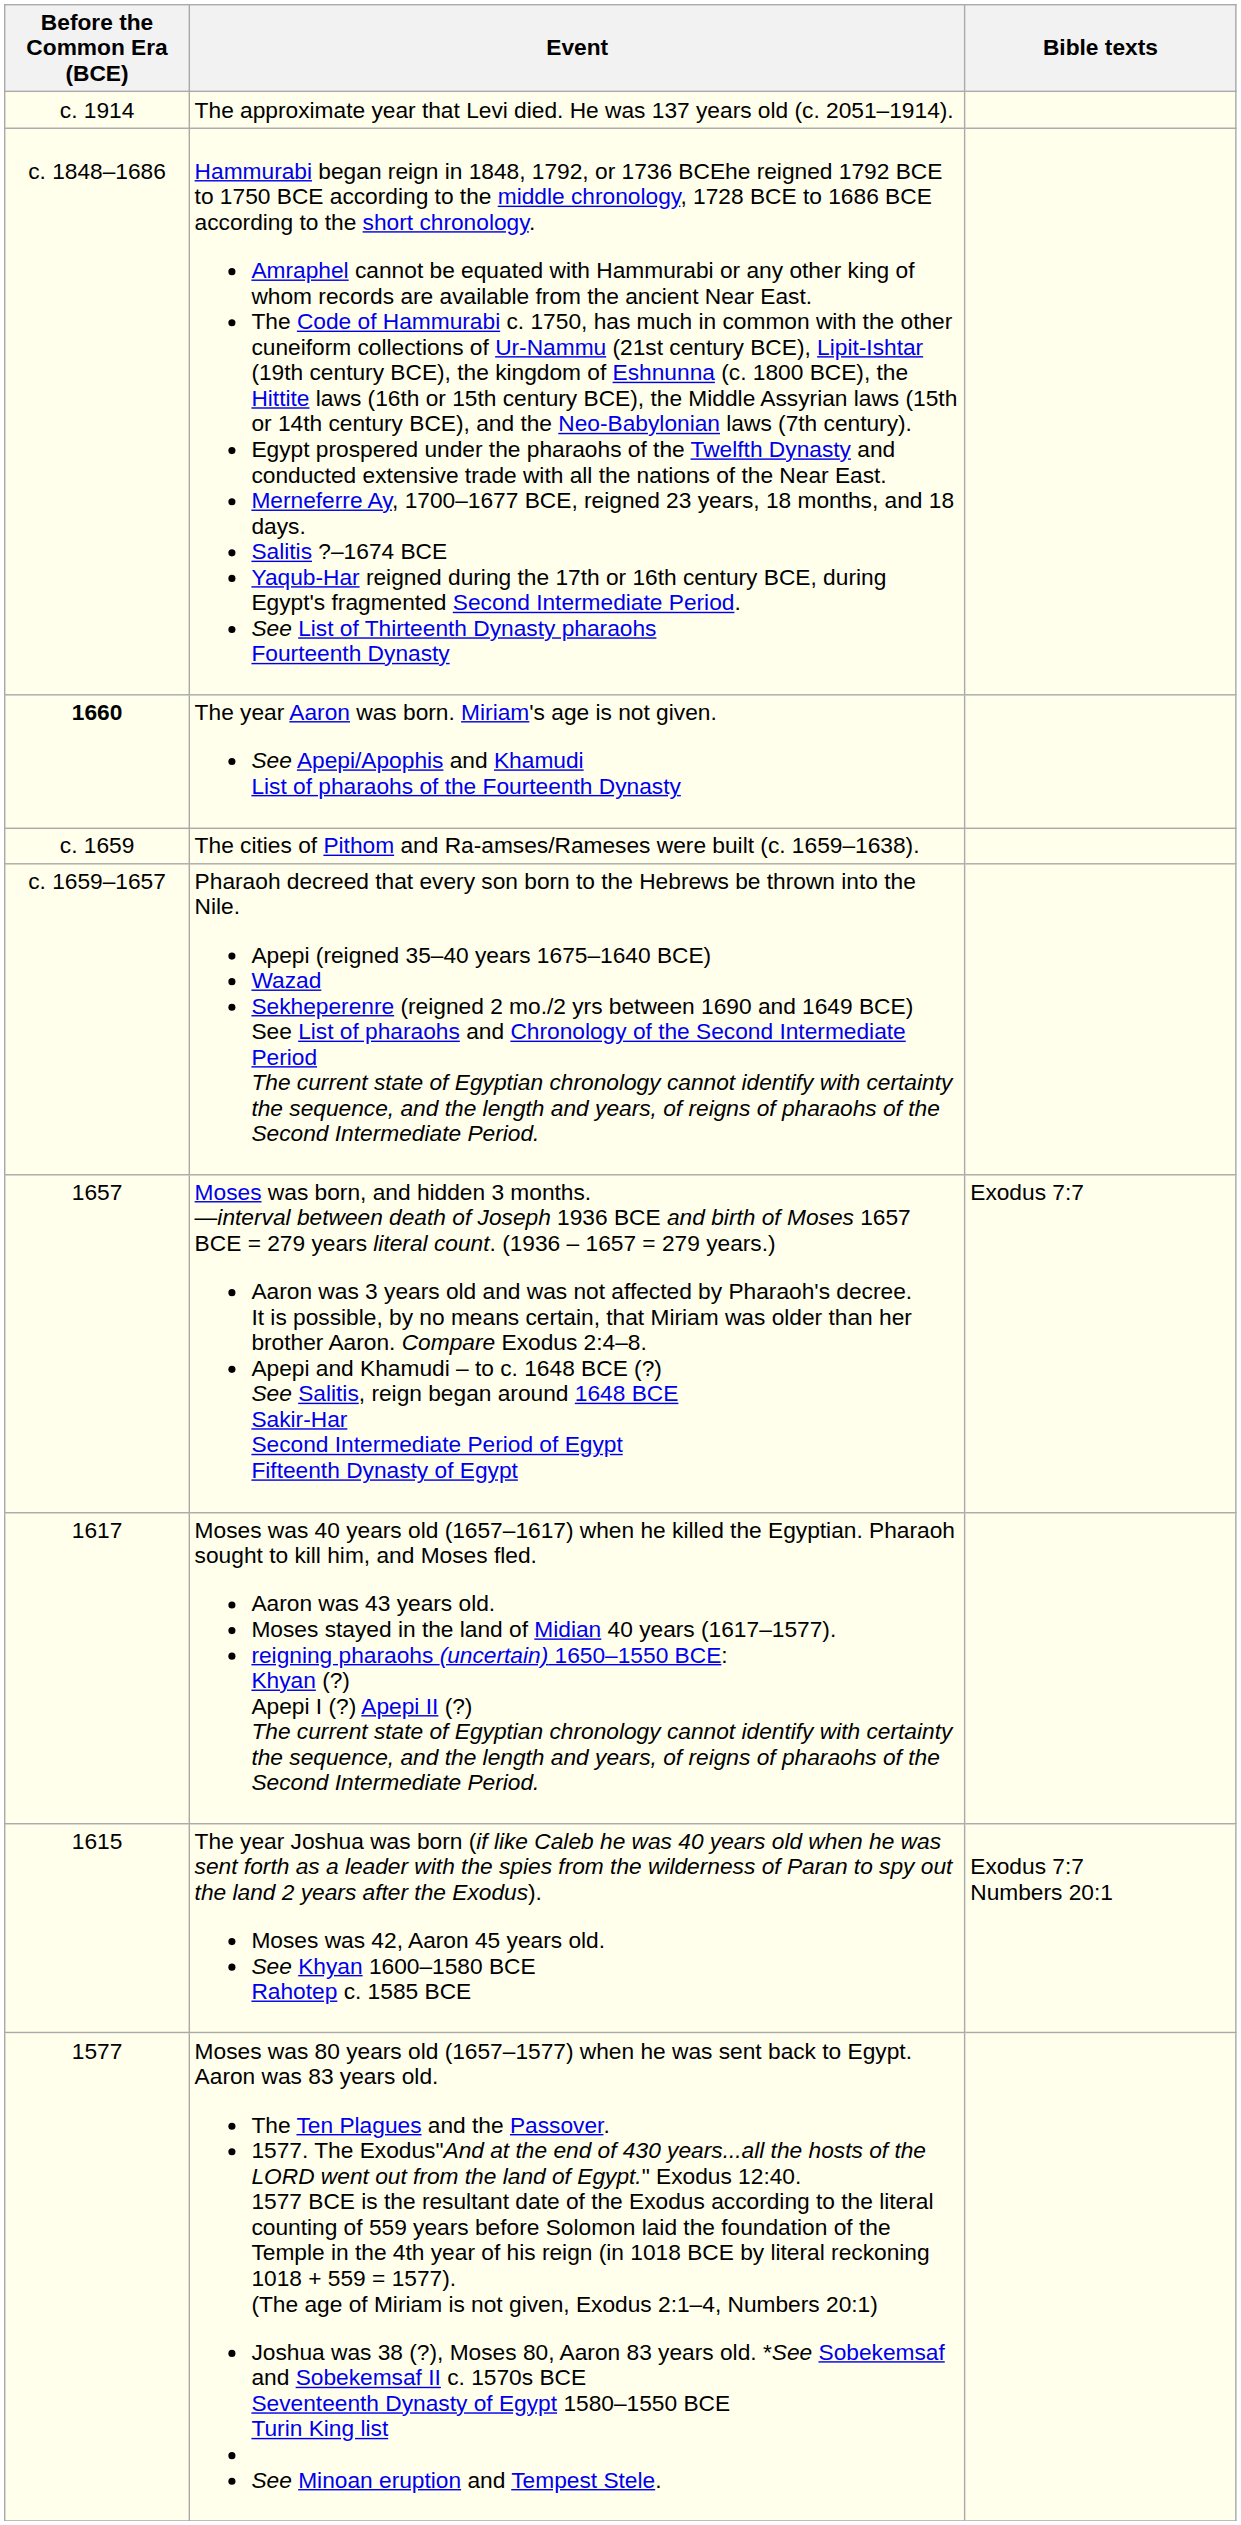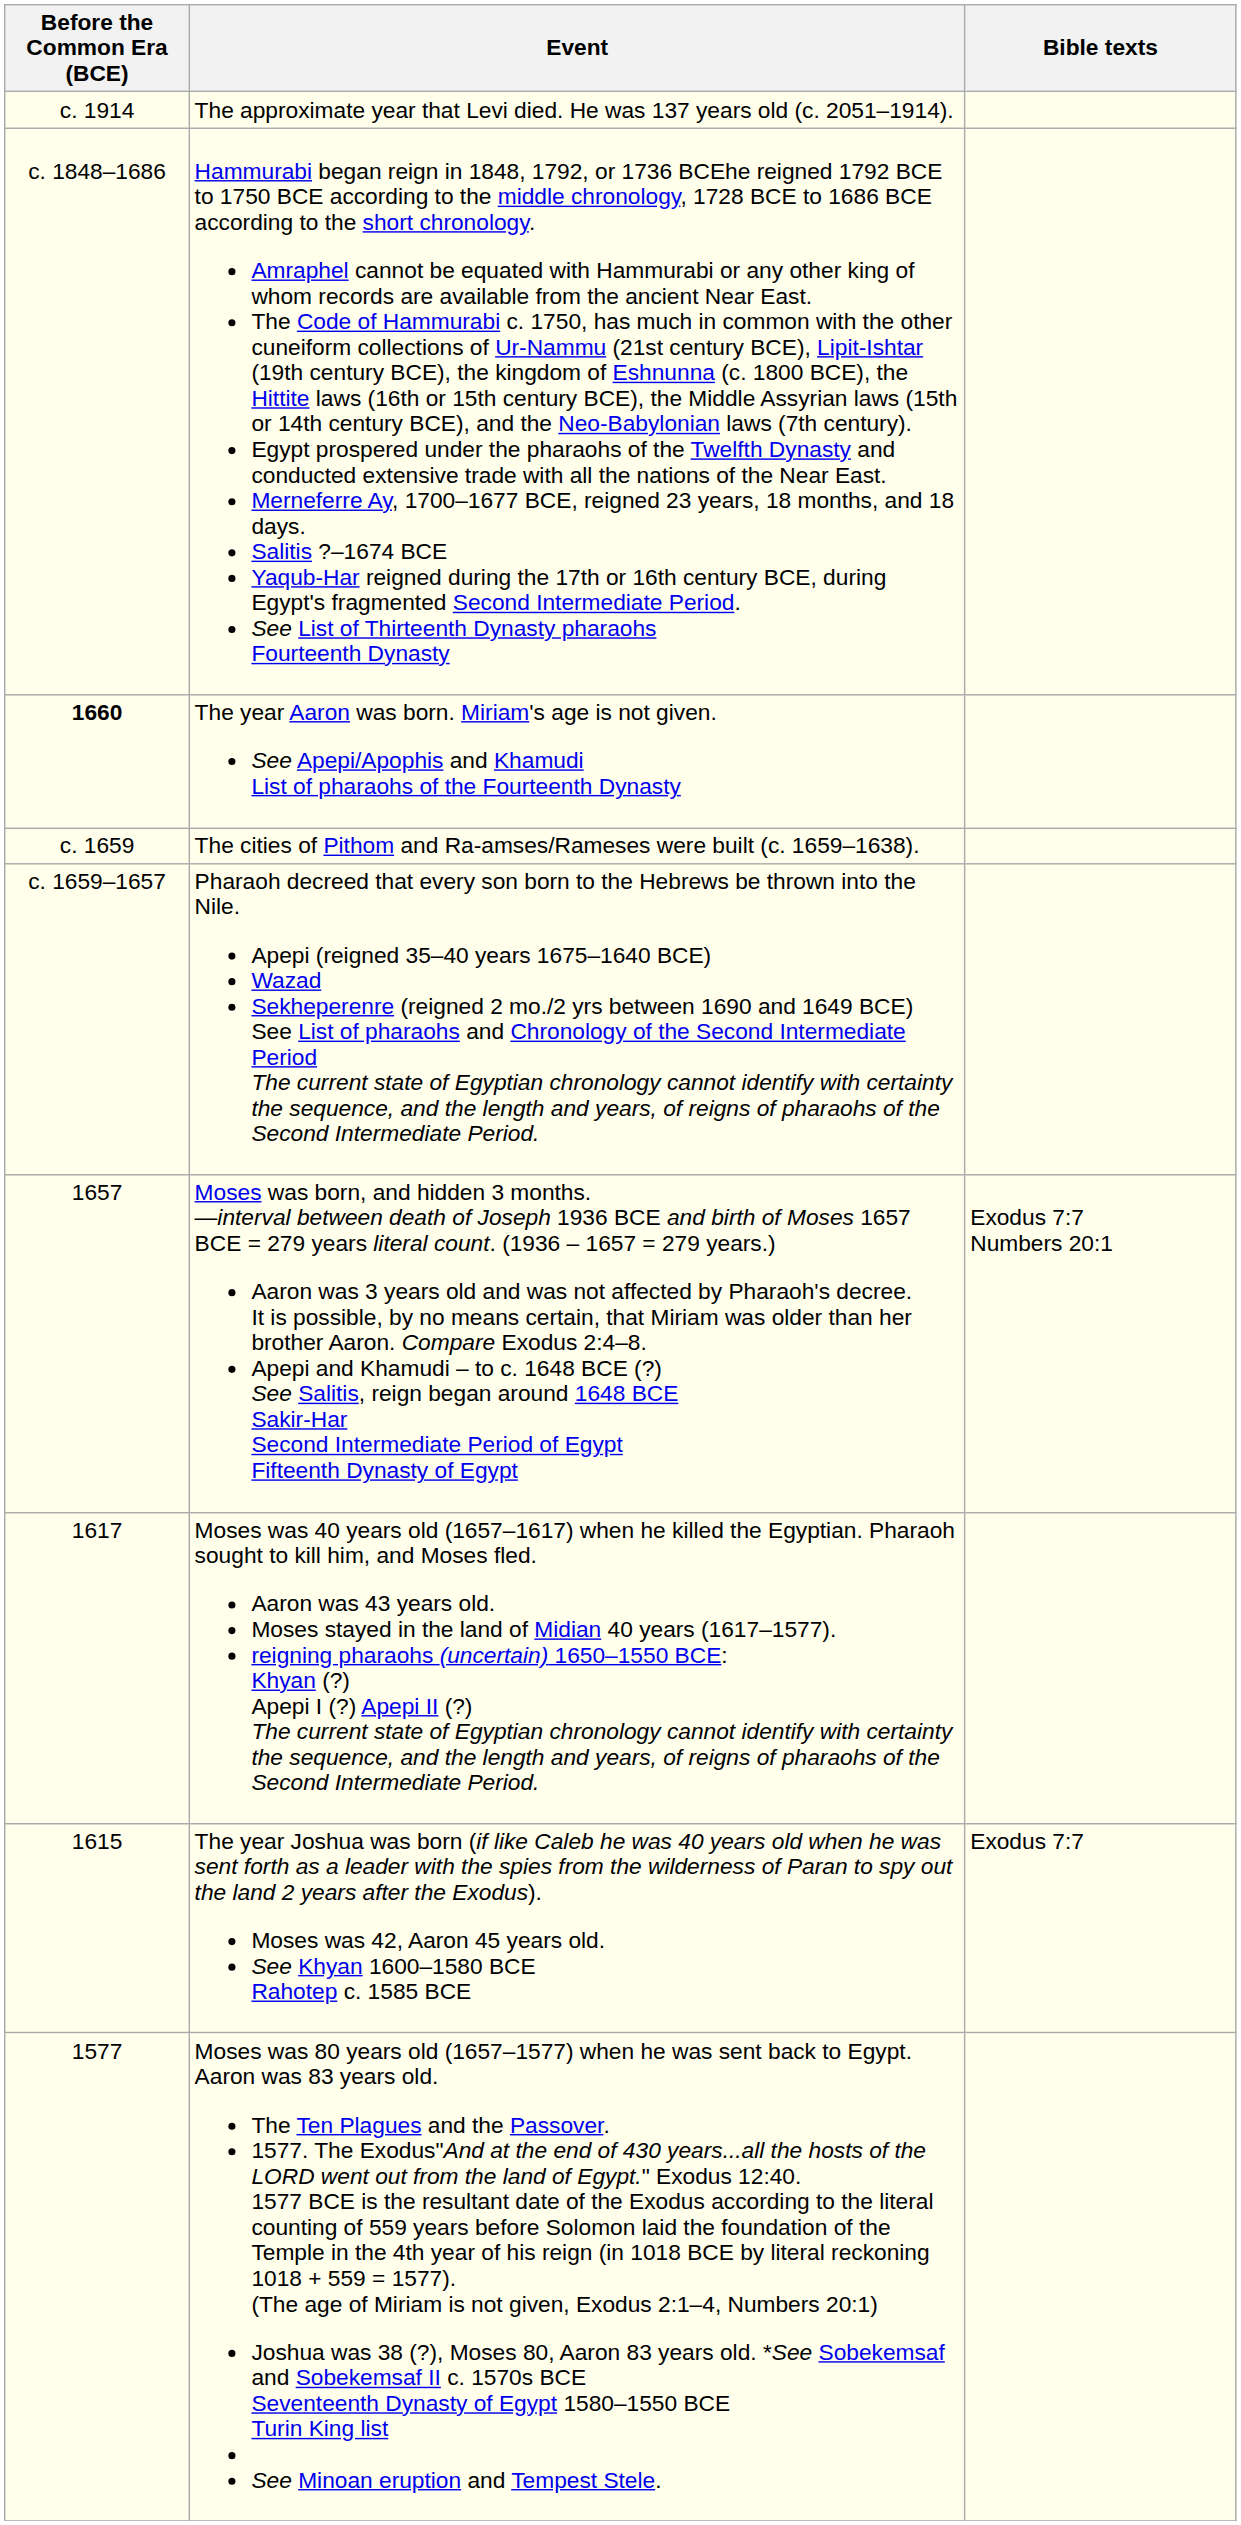row 7 | Bible texts: Exodus 7:7 -> Exodus 7:7 Numbers 20:1
row 9 | Bible texts: Exodus 7:7 Numbers 20:1 -> Exodus 7:7
